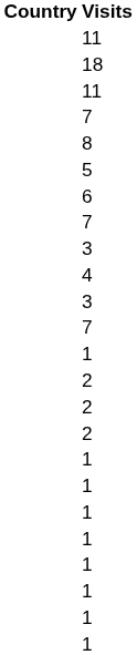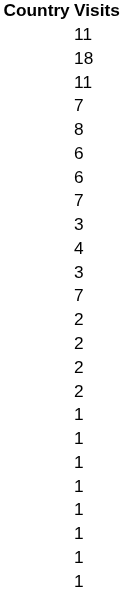row 7 | Visits: 5 -> 6
row 14 | Visits: 1 -> 2
